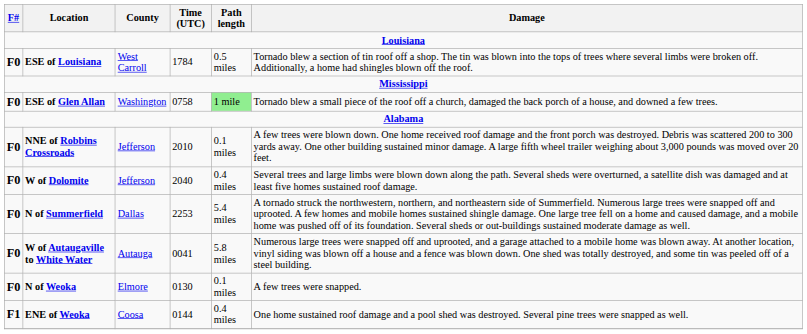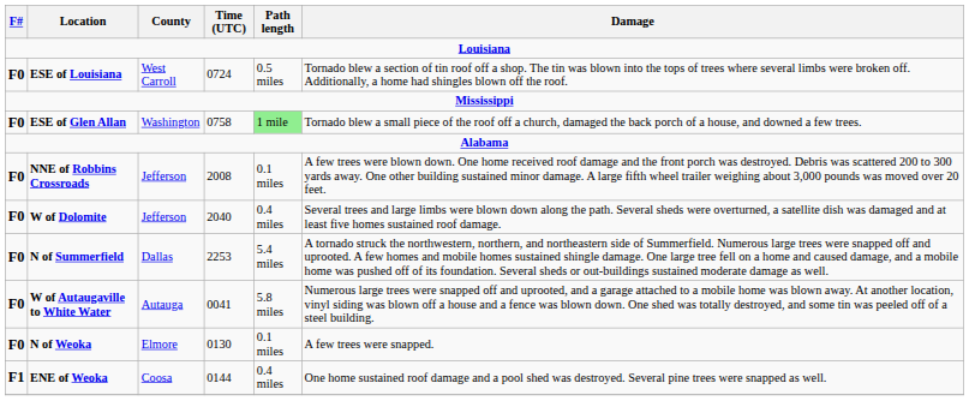ESE of Louisiana | Time (UTC): 1784 -> 0724
NNE of Robbins Crossroads | Time (UTC): 2010 -> 2008
